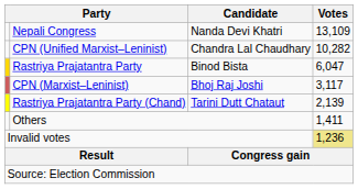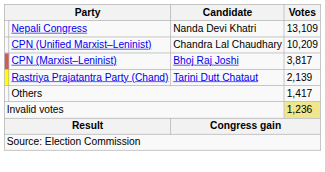CPN (Unified Marxist–Leninist) | Votes: 10,282 -> 10,209
- row: Rastriya Prajatantra Party | Binod Bista | 6,047
CPN (Marxist–Leninist) | Votes: 3,117 -> 3,817
Others | Votes: 1,411 -> 1,417
